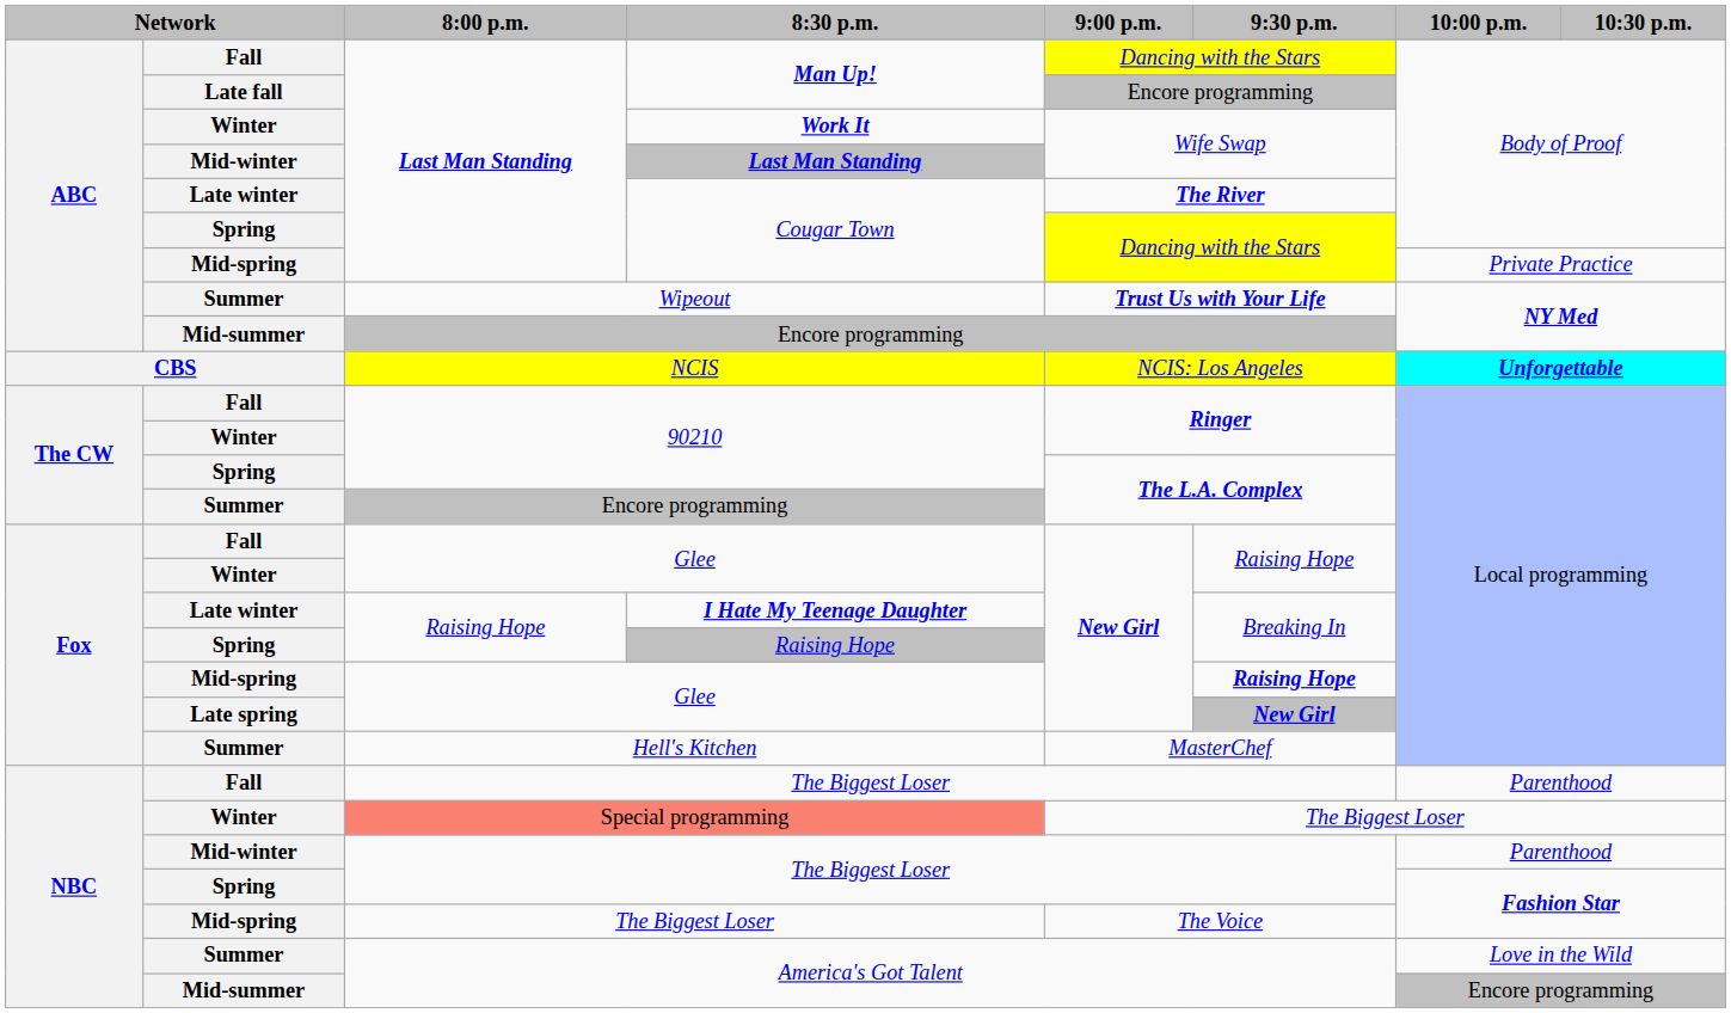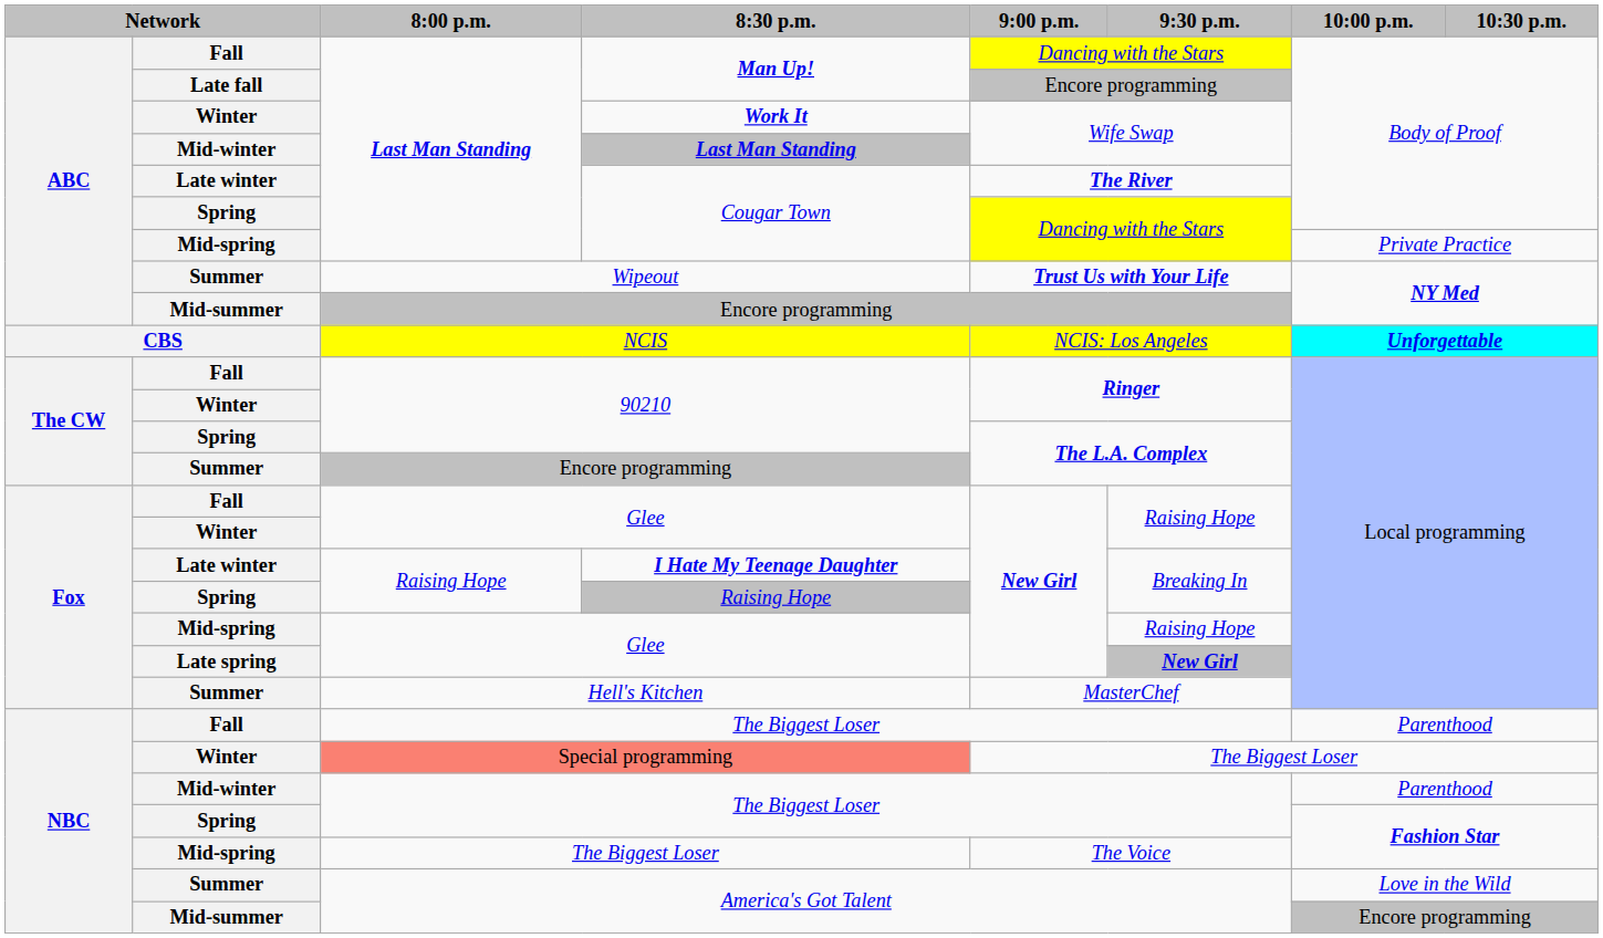Mid-spring / Glee | 9:30 p.m.: bold -> normal
